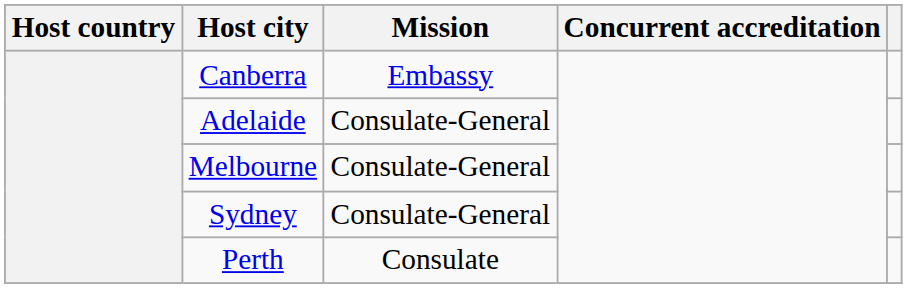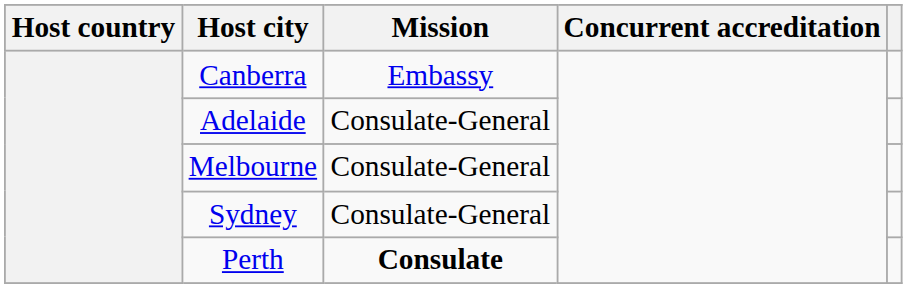Perth | Mission: normal -> bold
